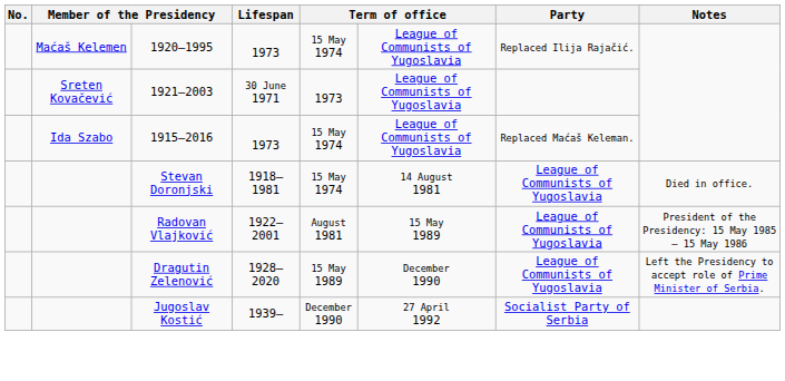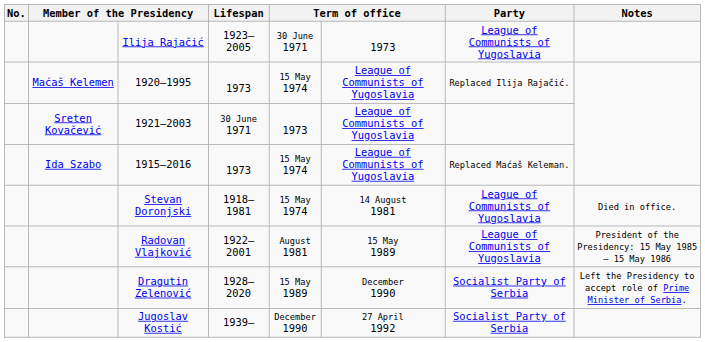+ row: Ilija Rajačić | 1923–2005 | 30 June 1971 | 1973 | League of Communists of Yugoslavia
Dragutin Zelenović | Party: League of Communists of Yugoslavia -> Socialist Party of Serbia
